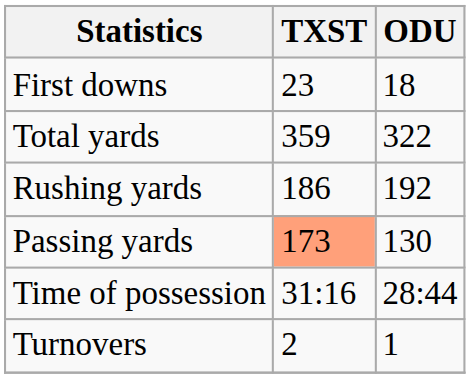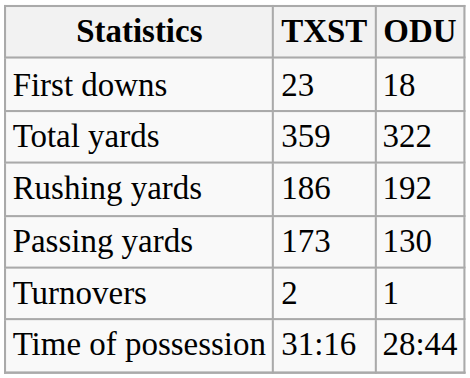Passing yards | TXST: lightsalmon background -> no background
rows swapped: Turnovers <-> Time of possession
